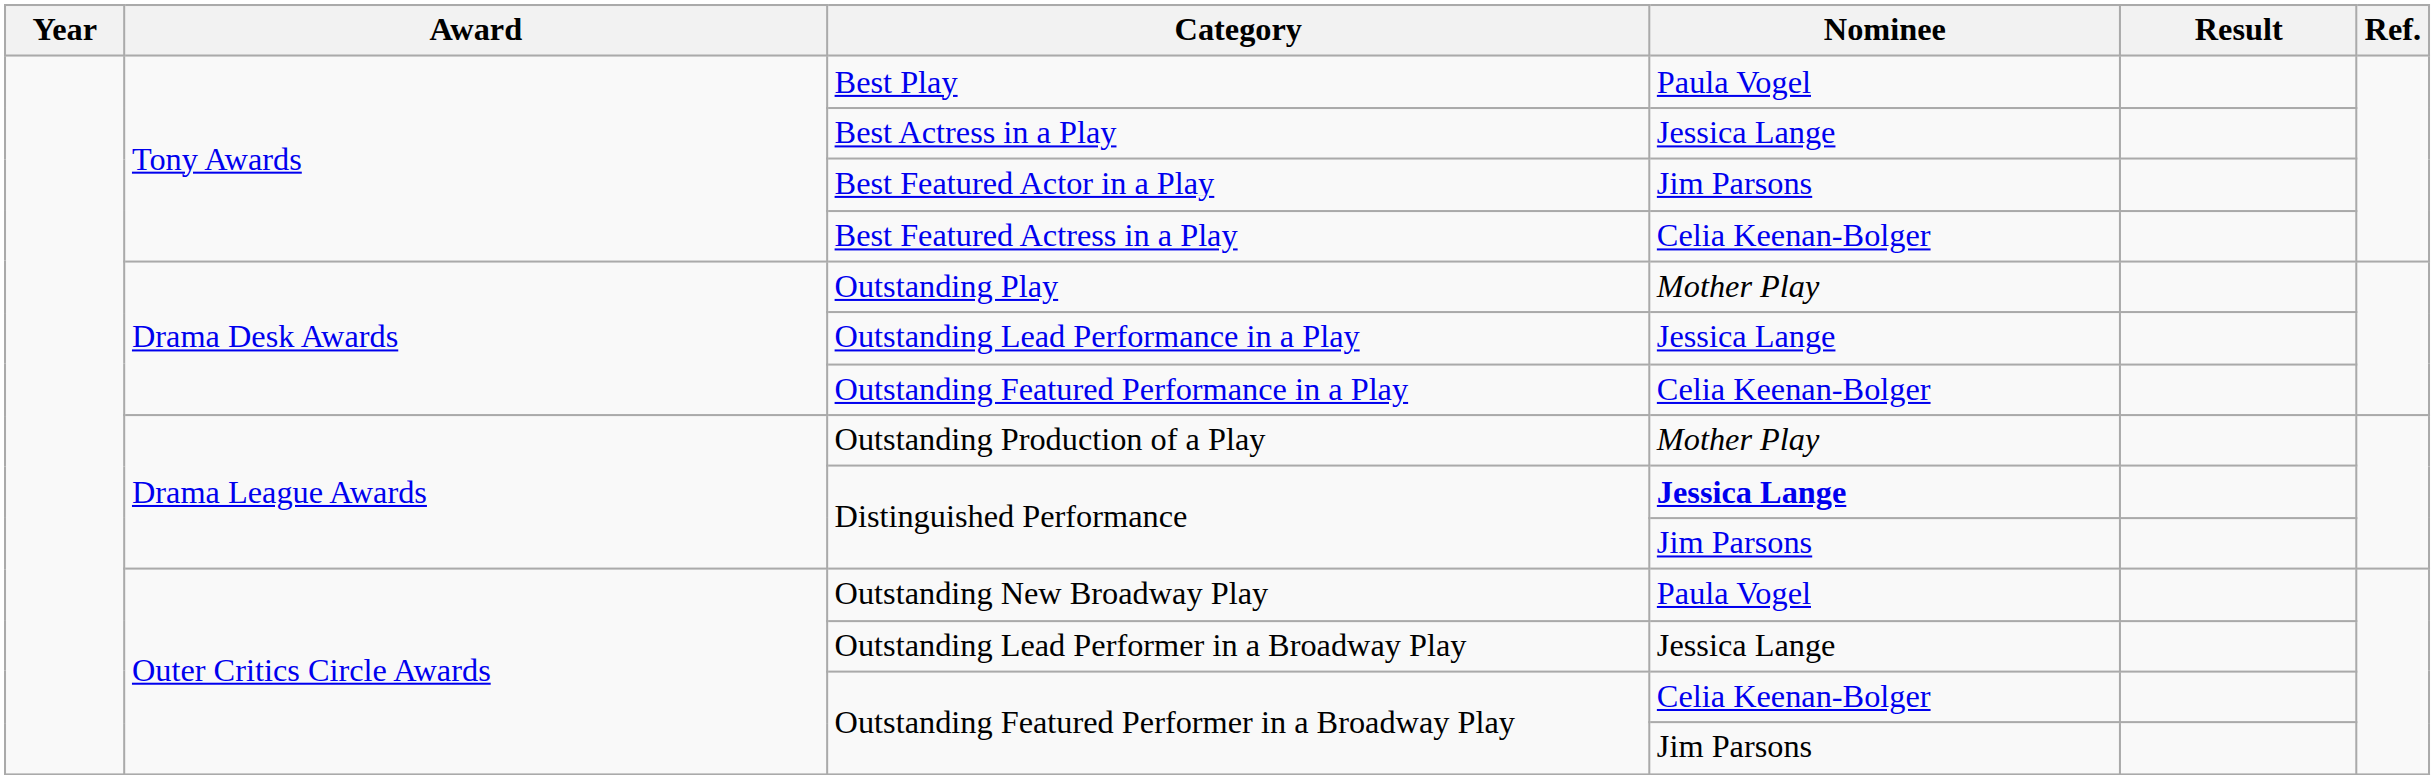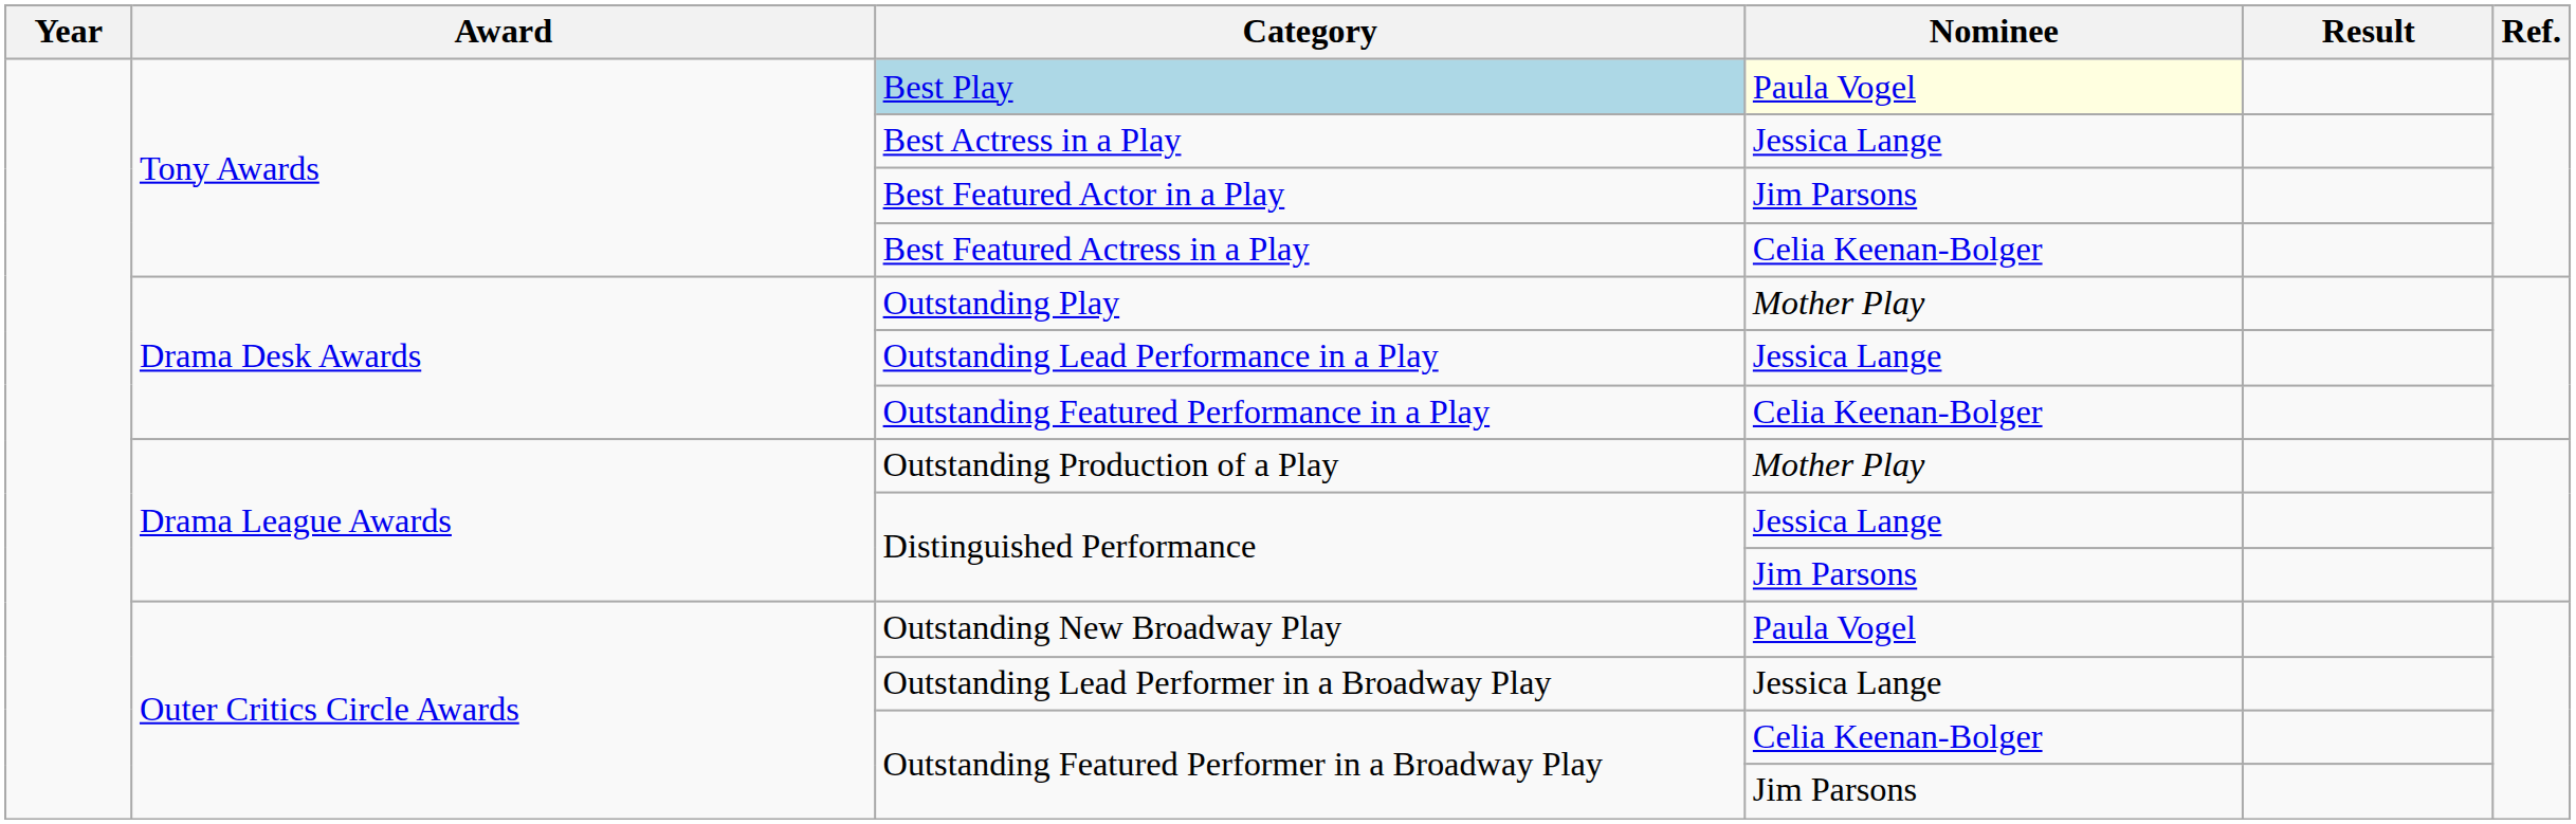Best Play | Category: no background -> lightblue background
Best Play | Nominee: no background -> lightyellow background
Distinguished Performance / Jessica Lange | Nominee: bold -> normal
